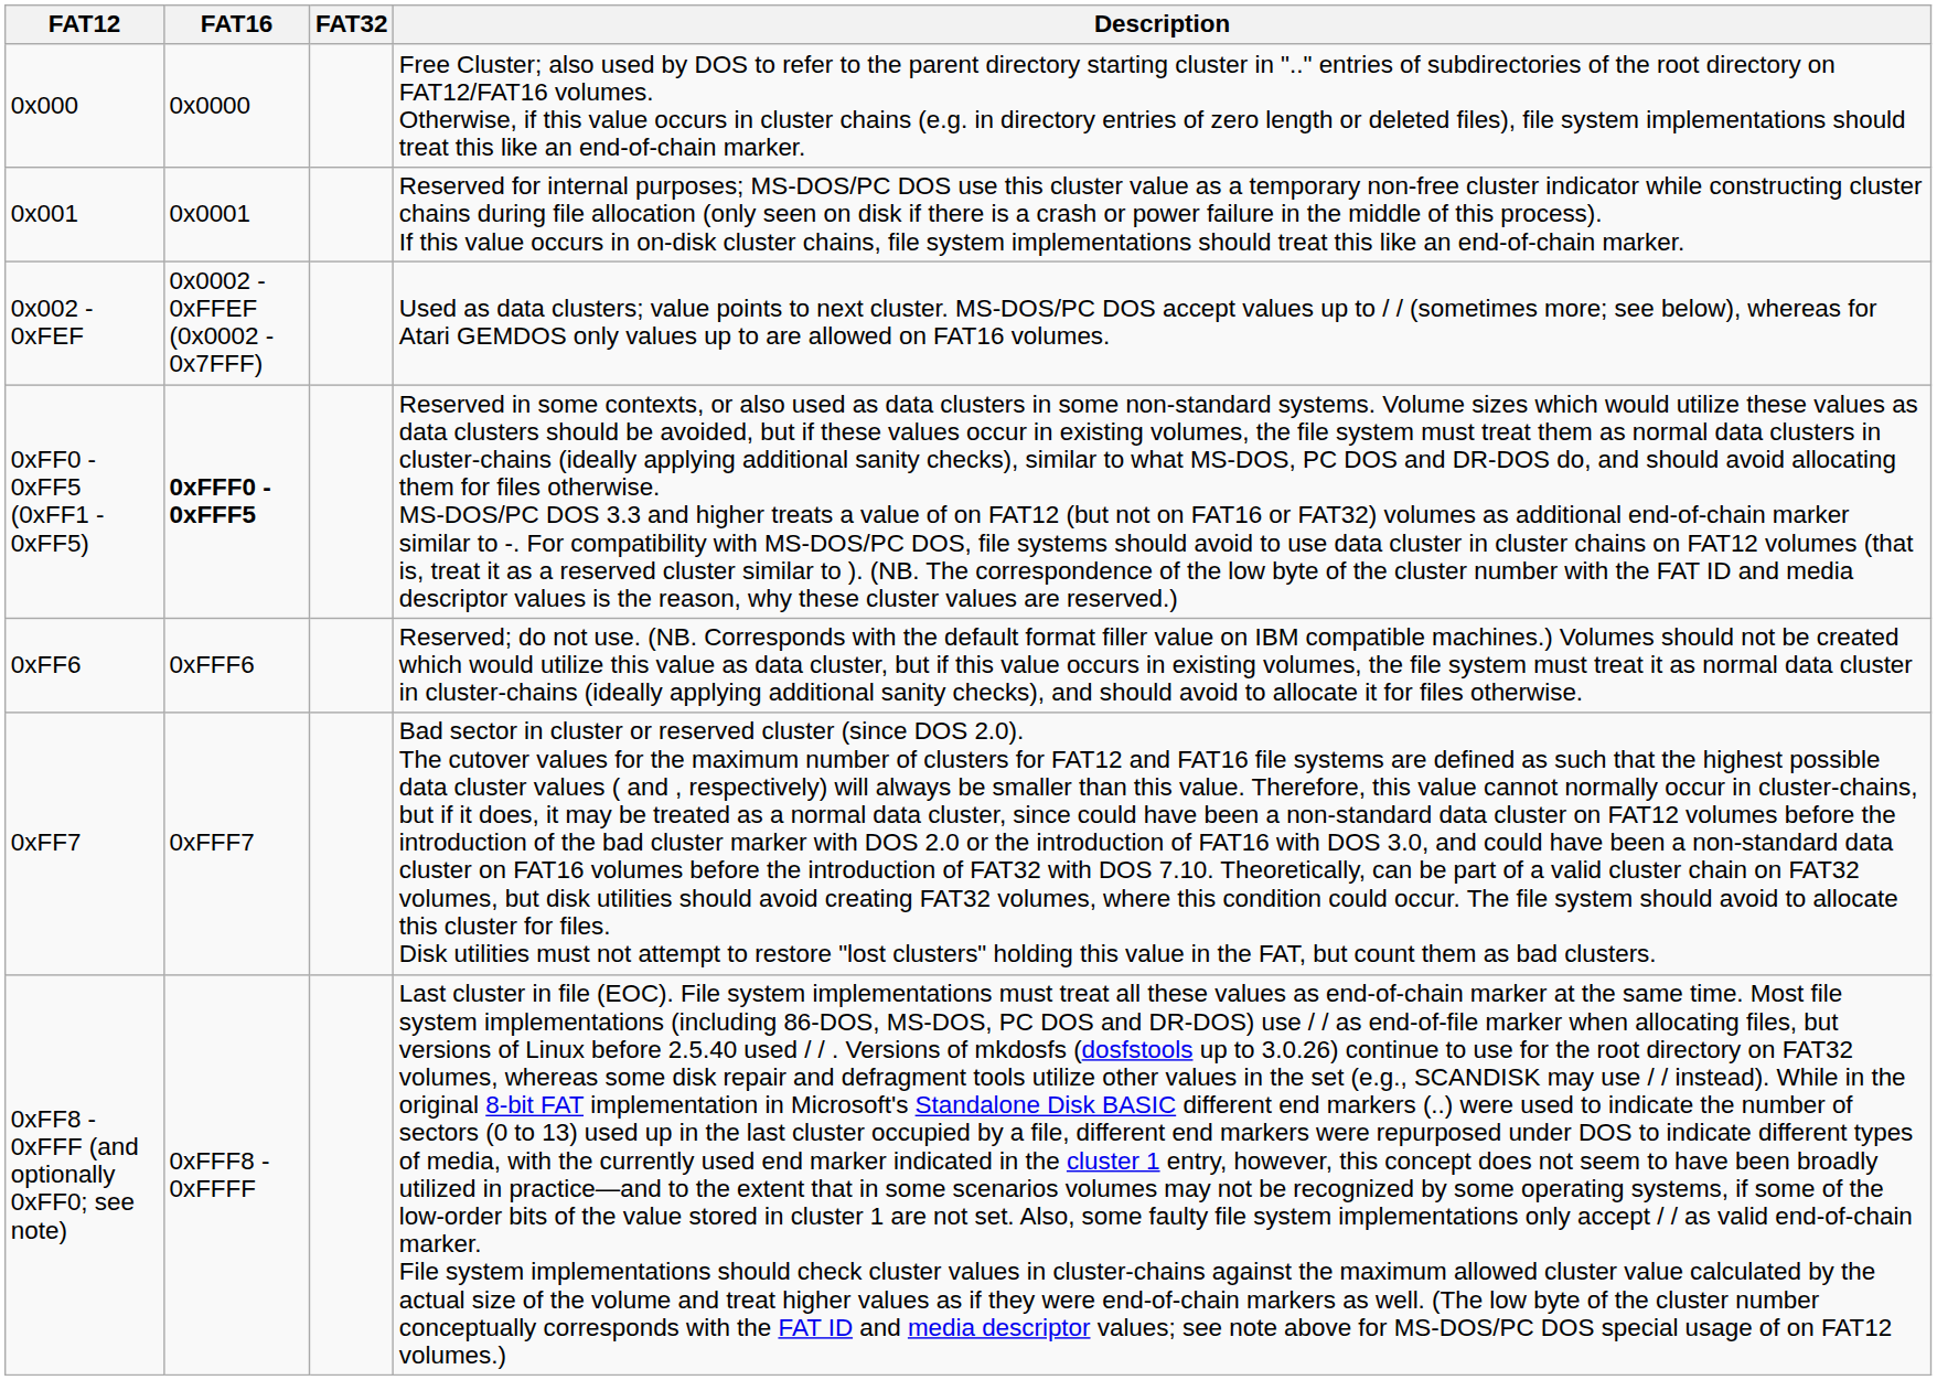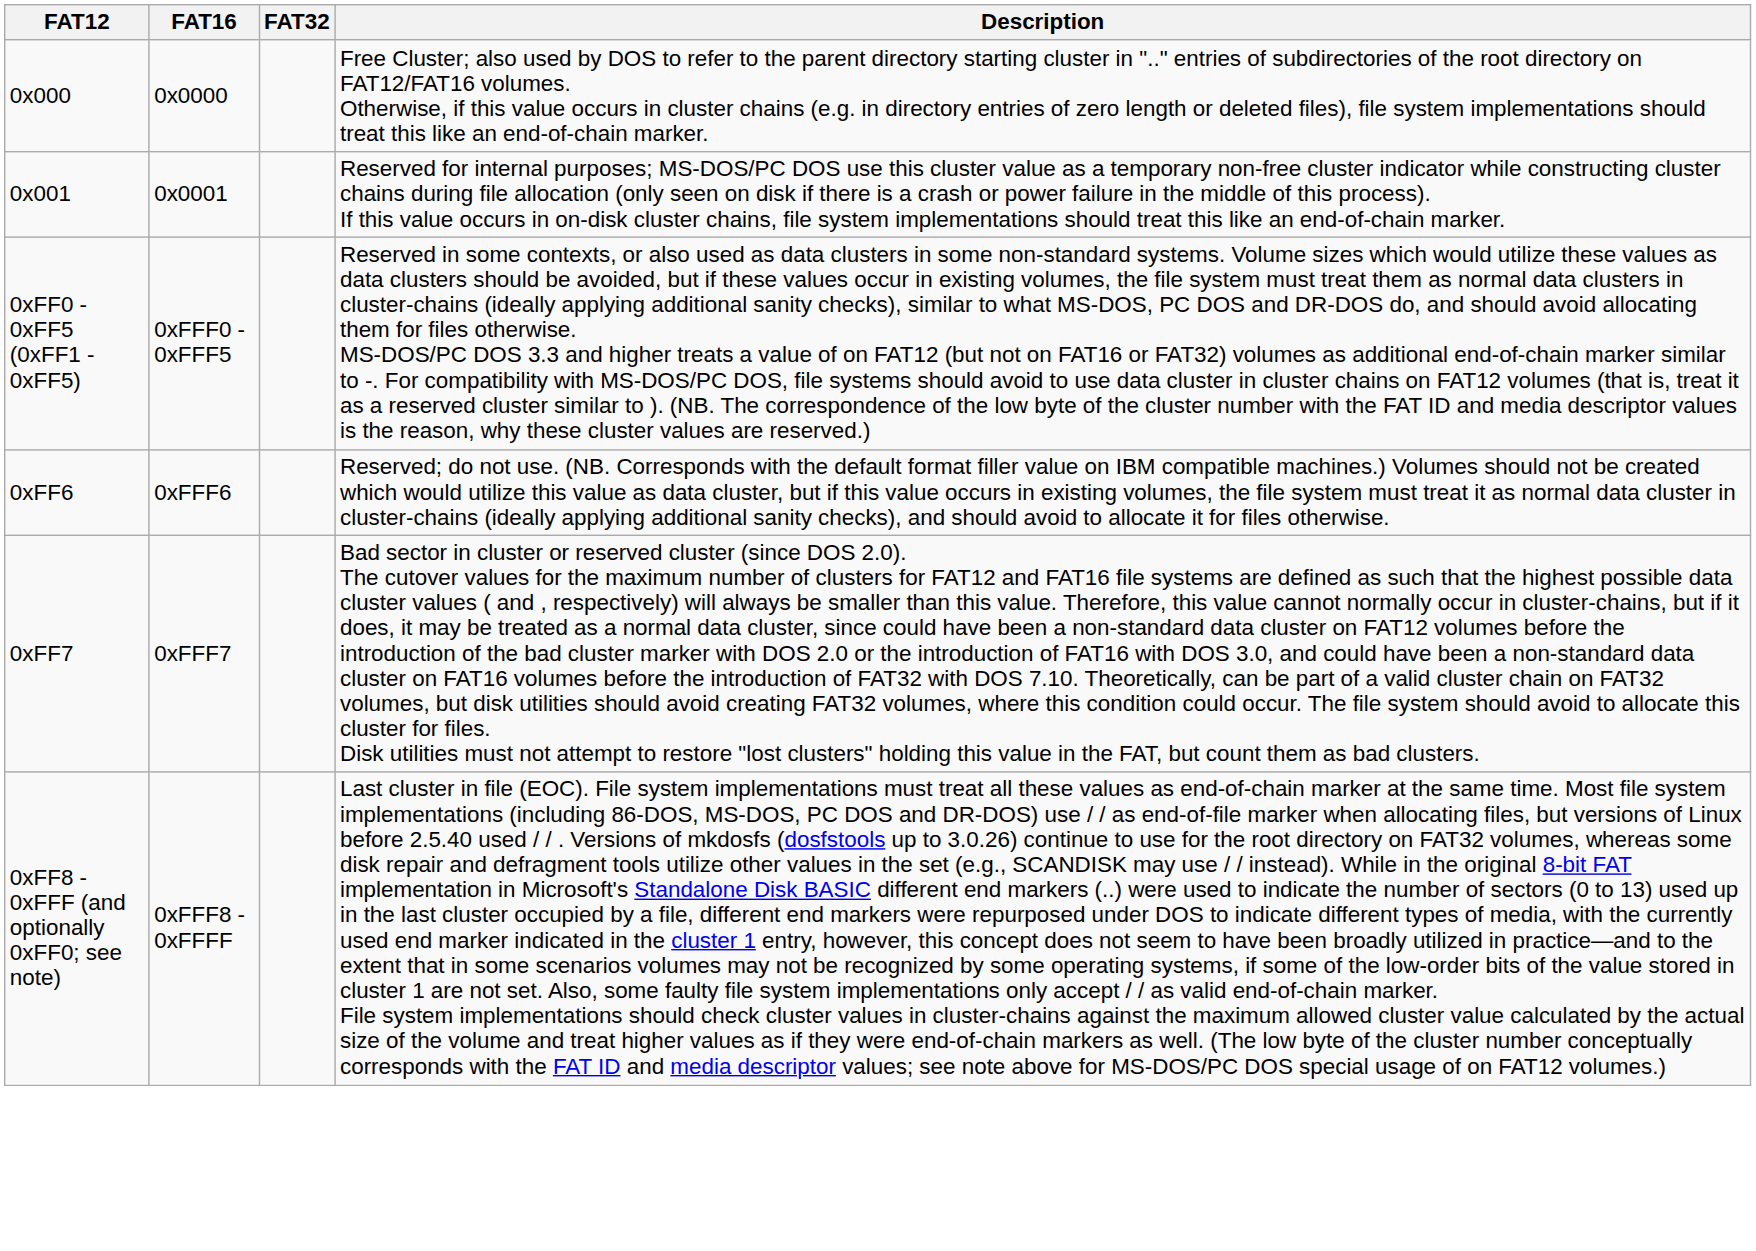- row: 0x002 - 0xFEF | 0x0002 - 0xFFEF (0x0002 - 0x7FFF) | Used as data clusters; value points to next cluster. MS-DOS/PC DOS accept values up to / / (sometimes more; see below), whereas for Atari GEMDOS only values up to are allowed on FAT16 volumes.
0xFF0 - 0xFF5 (0xFF1 - 0xFF5) | FAT16: bold -> normal
